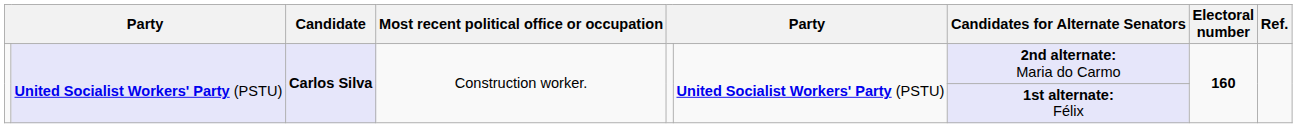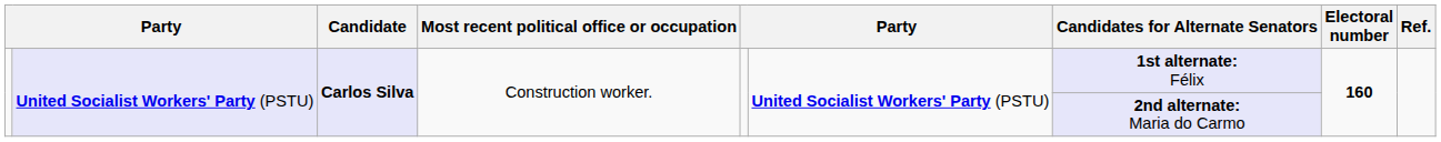row 2 | Candidates for Alternate Senators: 2nd alternate: Maria do Carmo -> 1st alternate: Félix
row 3 | Candidates for Alternate Senators: 1st alternate: Félix -> 2nd alternate: Maria do Carmo
